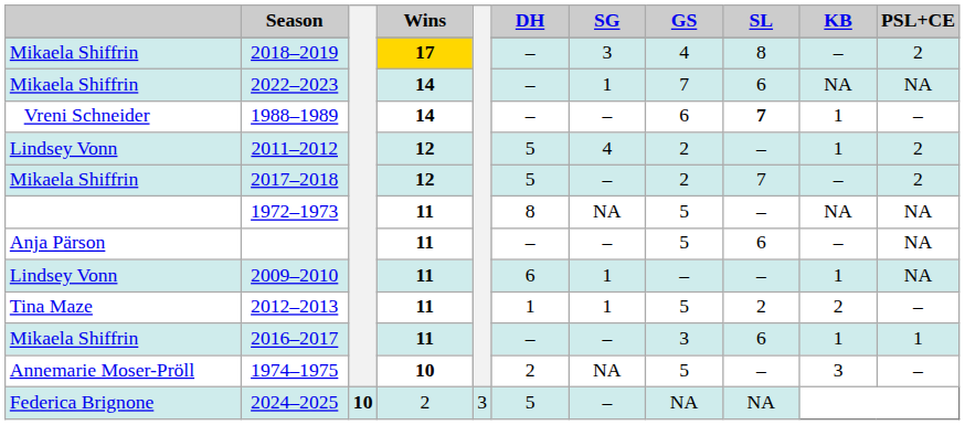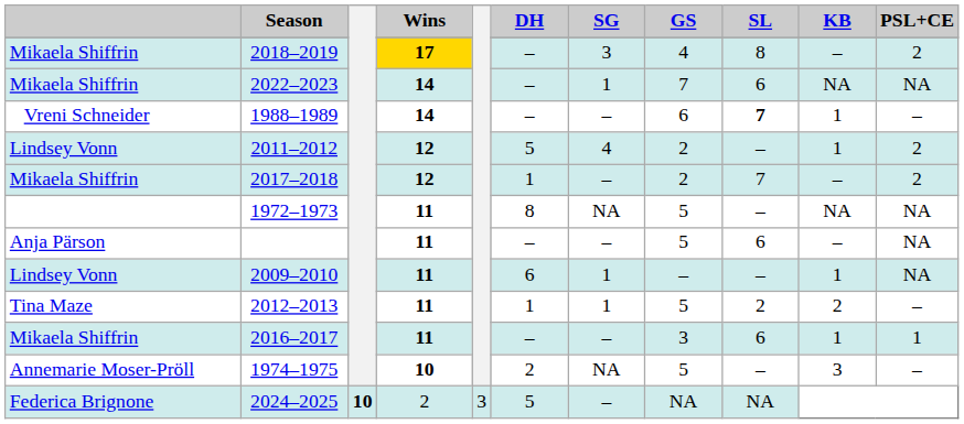2017–2018 | DH: 5 -> 1
